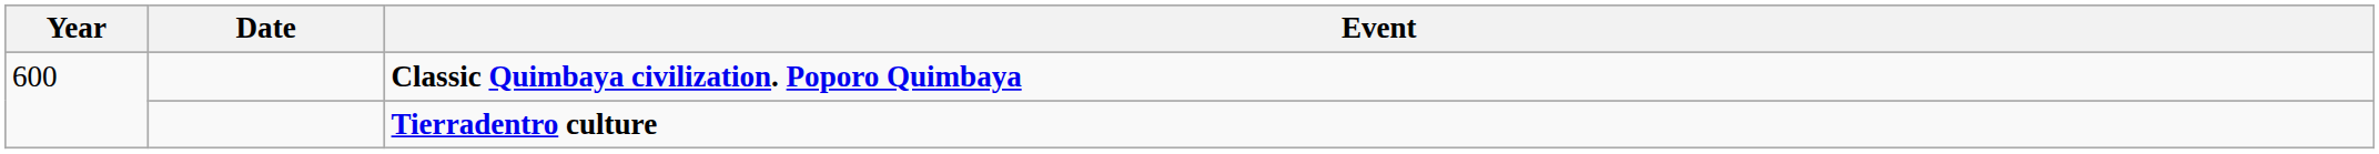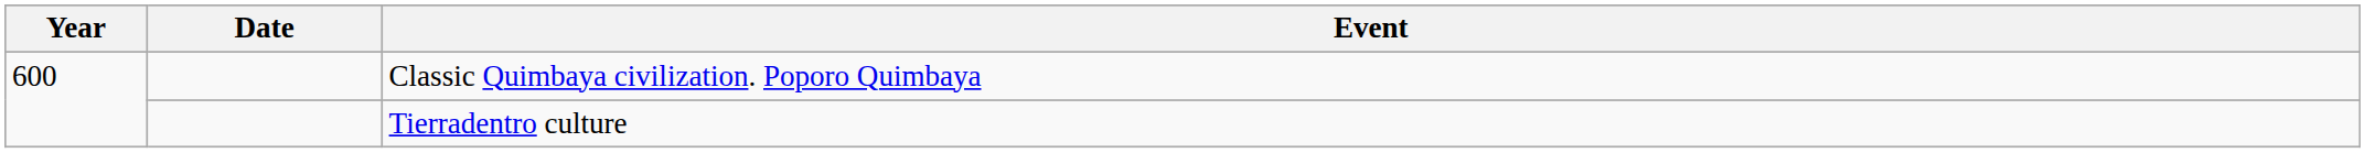Classic Quimbaya civilization. Poporo Quimbaya | Event: bold -> normal
Tierradentro culture | Event: bold -> normal
